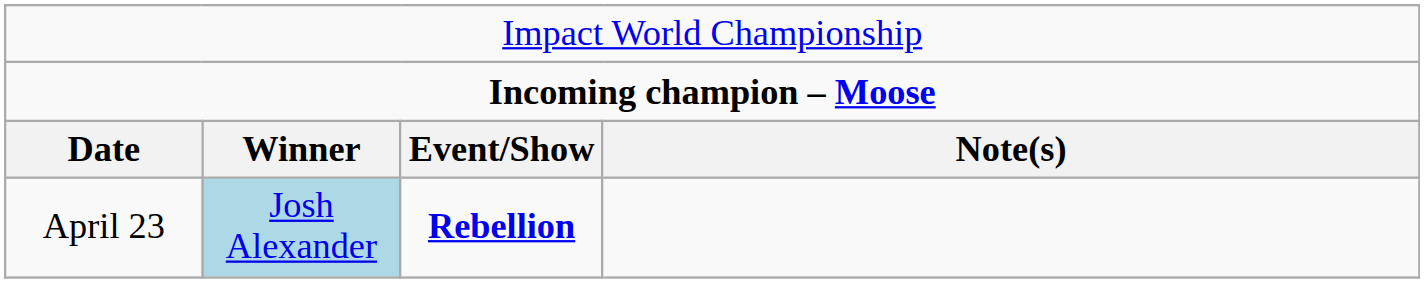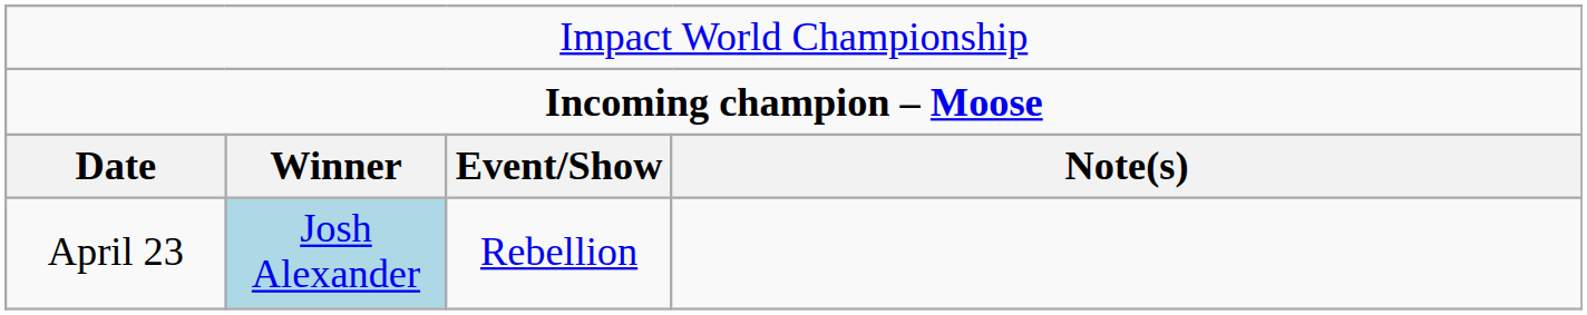April 23 | column 3: bold -> normal
